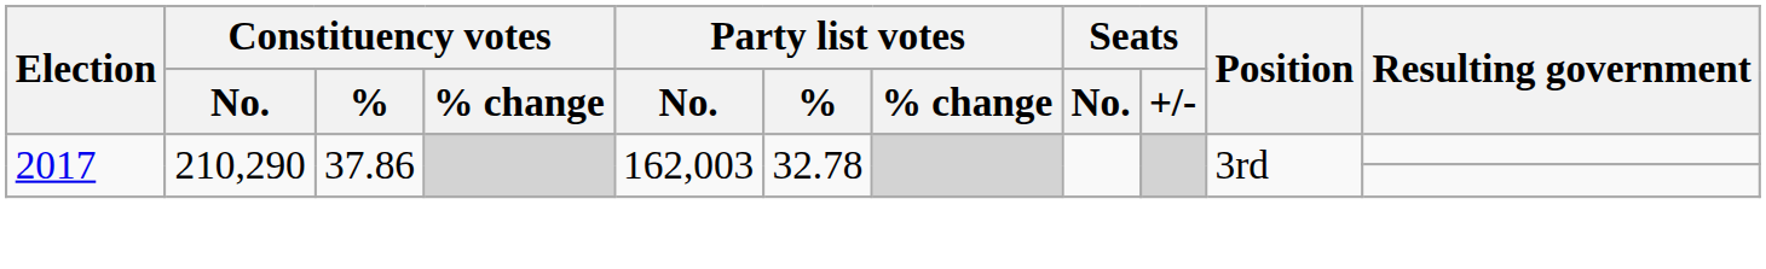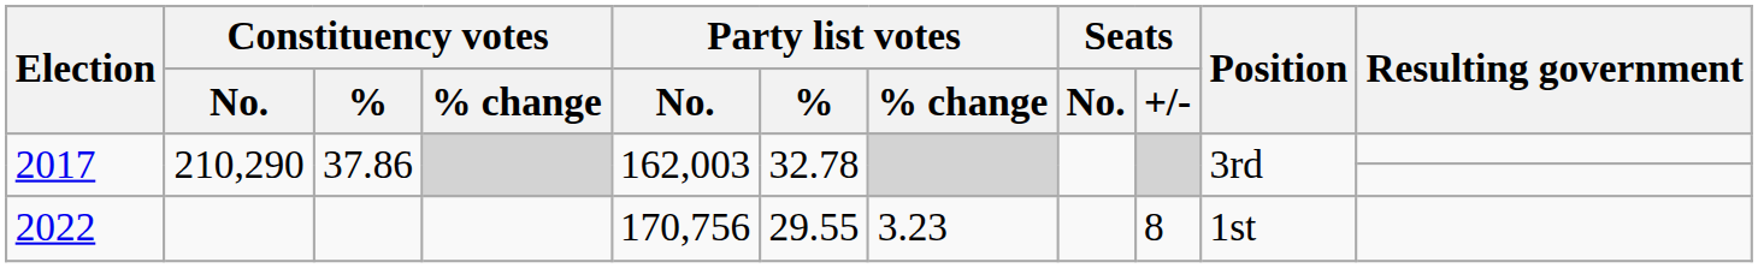+ row: 2022 | 170,756 | 29.55 | 3.23 | 8 | 1st
